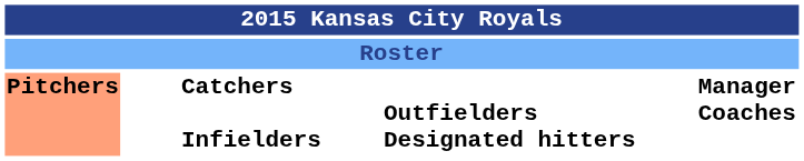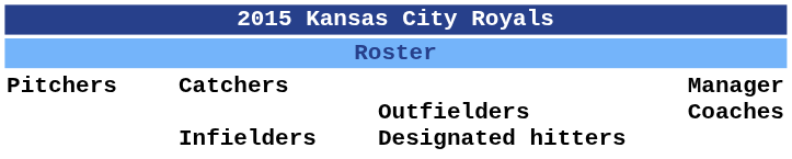Pitchers | column 1: lightsalmon background -> no background
